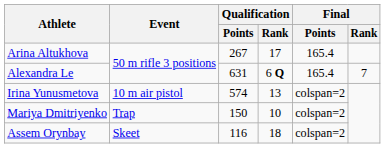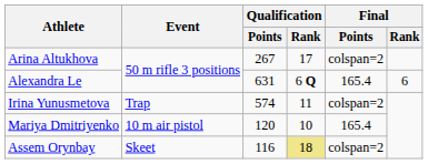Arina Altukhova | Final / Points: 165.4 -> colspan=2
Alexandra Le | Final / Rank: 7 -> 6
Irina Yunusmetova | Event: 10 m air pistol -> Trap
Irina Yunusmetova | Qualification / Rank: 13 -> 11
Mariya Dmitriyenko | Event: Trap -> 10 m air pistol
Mariya Dmitriyenko | Qualification / Points: 150 -> 120
Mariya Dmitriyenko | Final / Points: colspan=2 -> 165.4
Assem Orynbay | Qualification / Rank: no background -> khaki background
